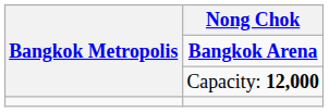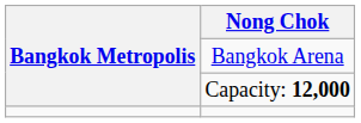Bangkok Arena | Nong Chok: bold -> normal
